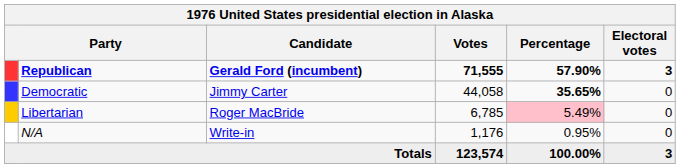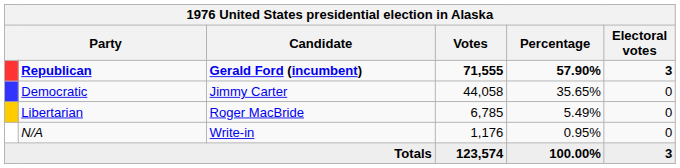Democratic | Percentage: bold -> normal
Libertarian | Percentage: pink background -> no background
